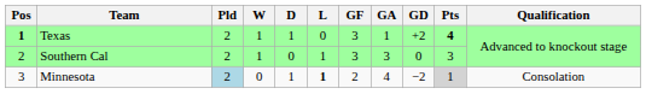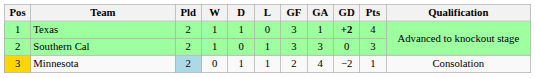Texas | Pos: bold -> normal
Texas | GD: normal -> bold
Texas | Pts: bold -> normal
Minnesota | Pos: no background -> gold background
Minnesota | L: bold -> normal
Minnesota | Pts: lightgrey background -> no background
